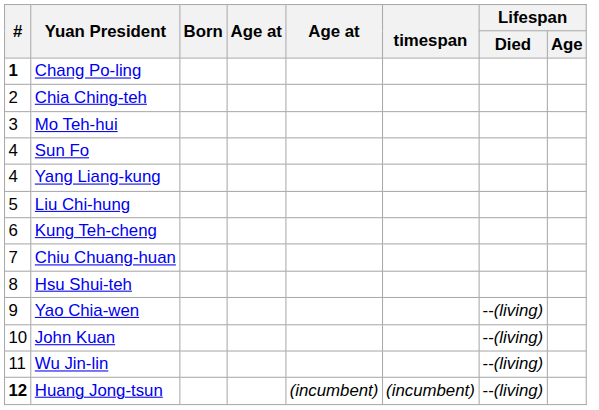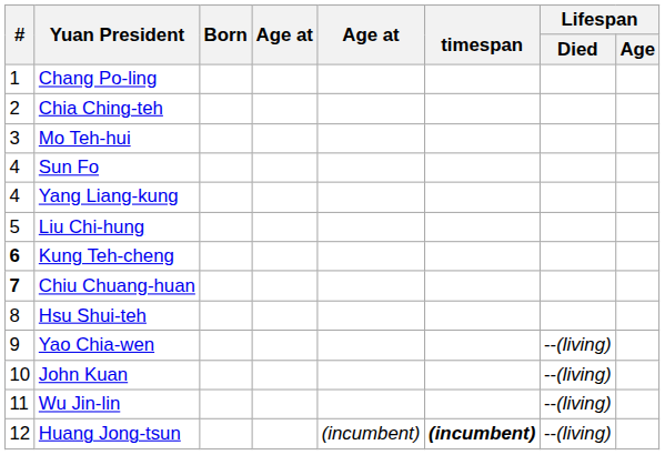Chang Po-ling | #: bold -> normal
Kung Teh-cheng | #: normal -> bold
Chiu Chuang-huan | #: normal -> bold
Huang Jong-tsun | #: bold -> normal
Huang Jong-tsun | timespan: normal -> bold
